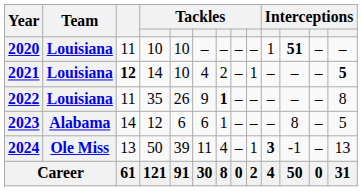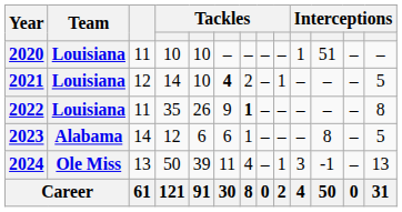2020 | column 11: bold -> normal
2021 | column 3: bold -> normal
2021 | column 6: normal -> bold
2021 | column 13: bold -> normal
2024 | column 10: bold -> normal
